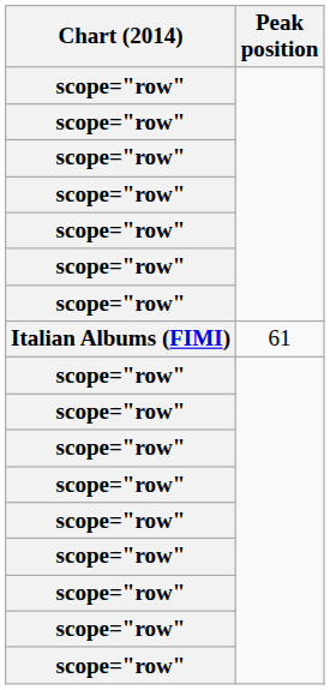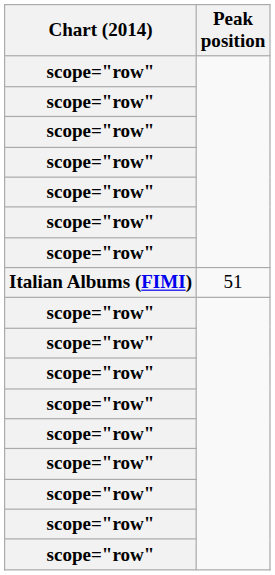Italian Albums (FIMI) | Peak position: 61 -> 51
